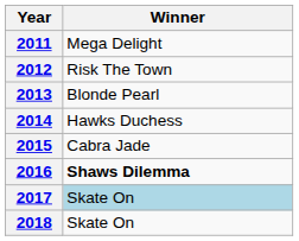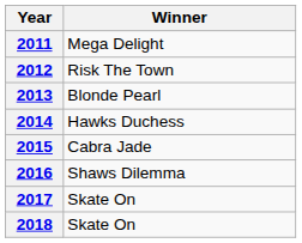2016 | Winner: bold -> normal
2017 | Winner: lightblue background -> no background
